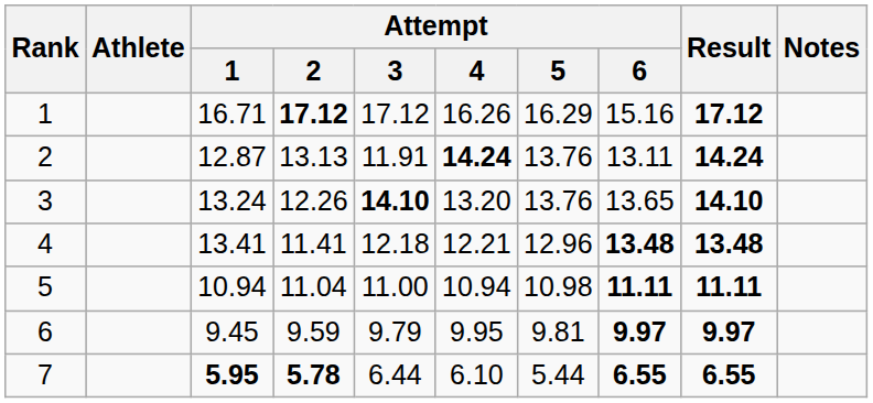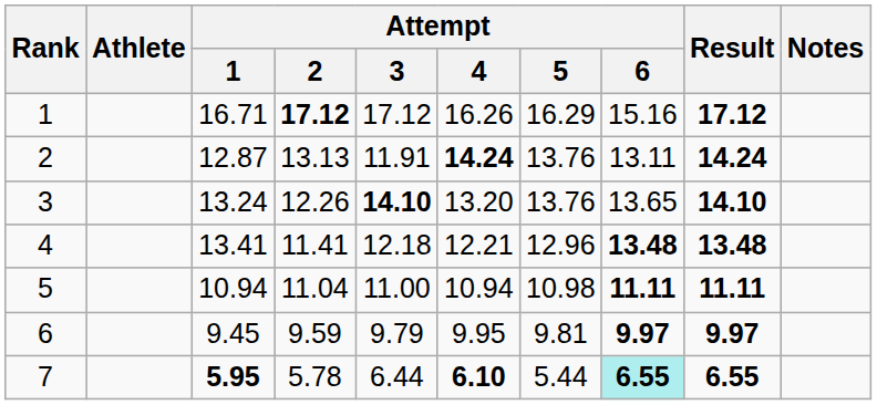7 | Attempt / 2: bold -> normal
7 | Attempt / 4: normal -> bold
7 | Attempt / 6: no background -> paleturquoise background
